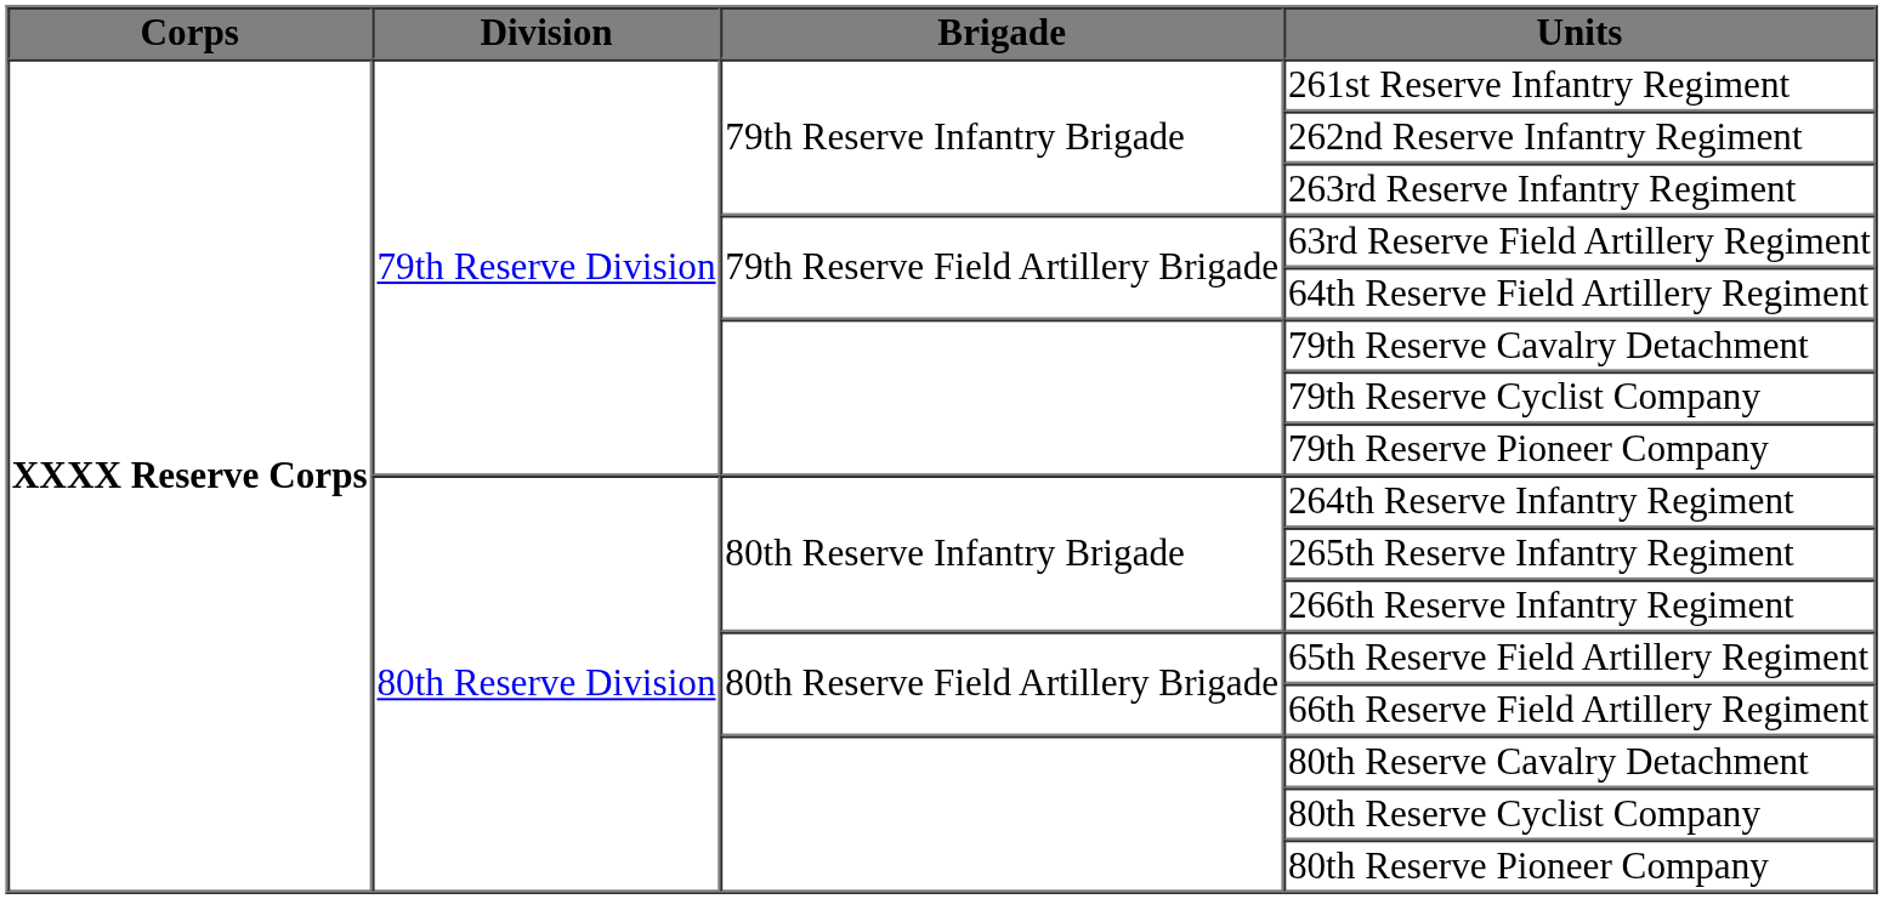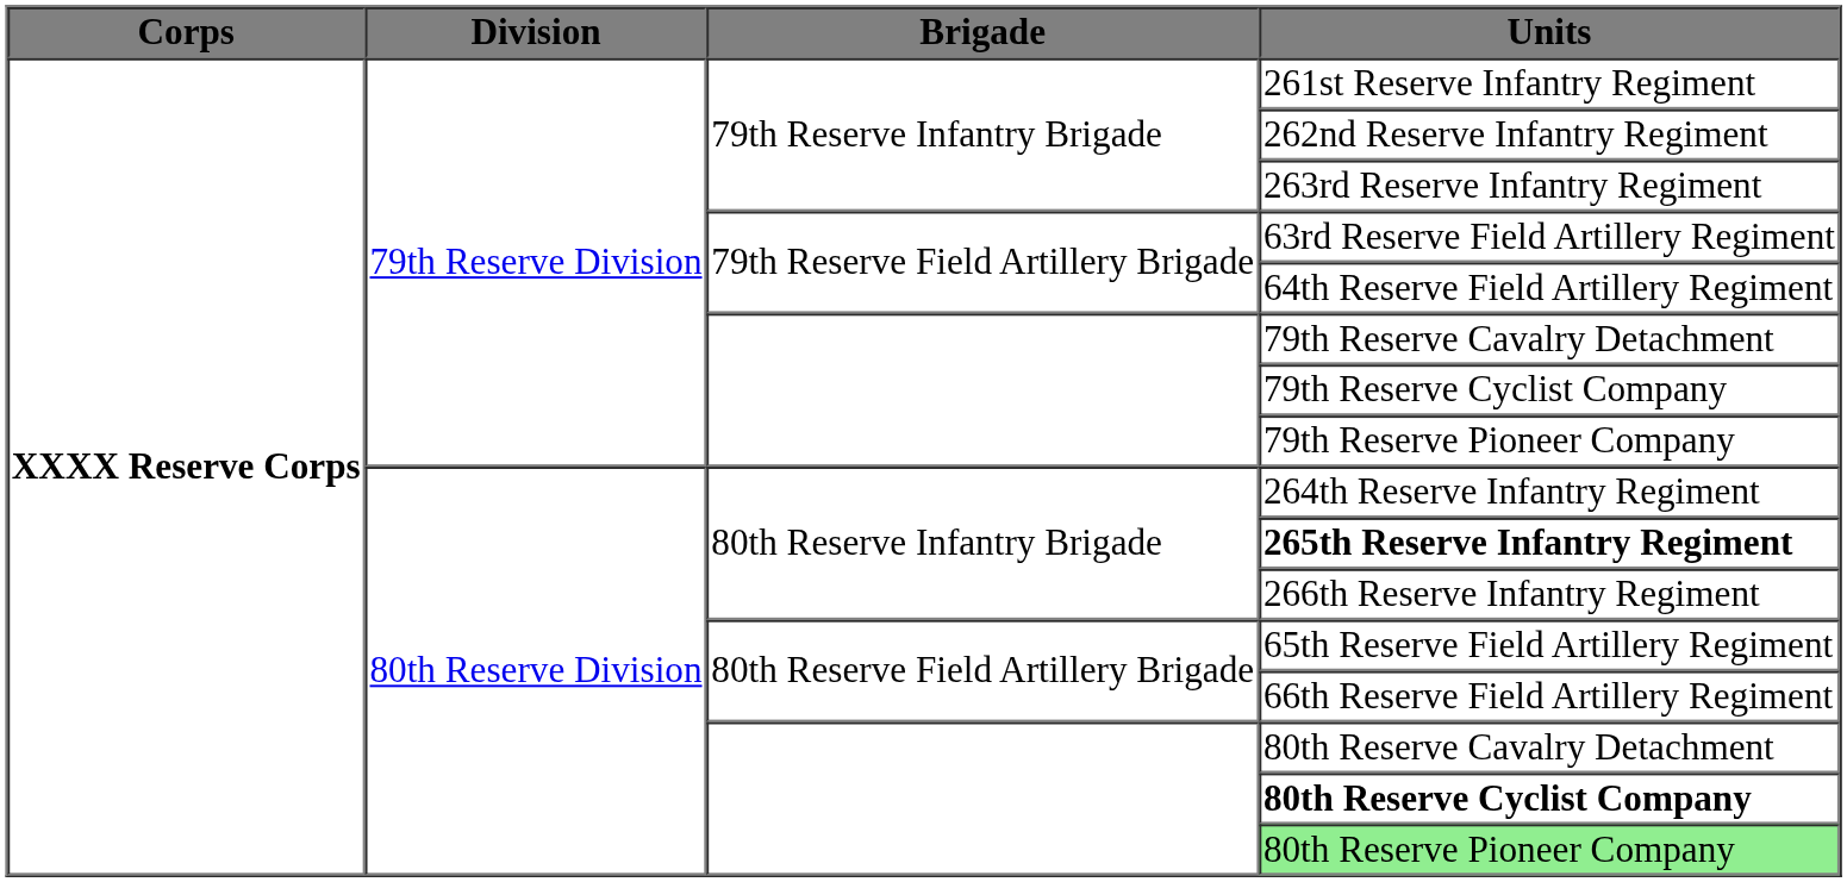265th Reserve Infantry Regiment | Units: normal -> bold
80th Reserve Cyclist Company | Units: normal -> bold
80th Reserve Pioneer Company | Units: no background -> lightgreen background
